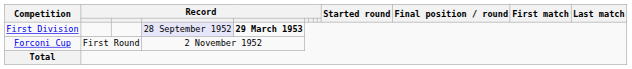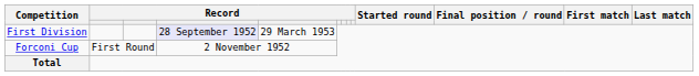First Division | column 5: bold -> normal
